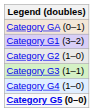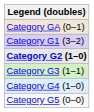row 4 | column 1: normal -> bold
row 7 | column 1: bold -> normal
